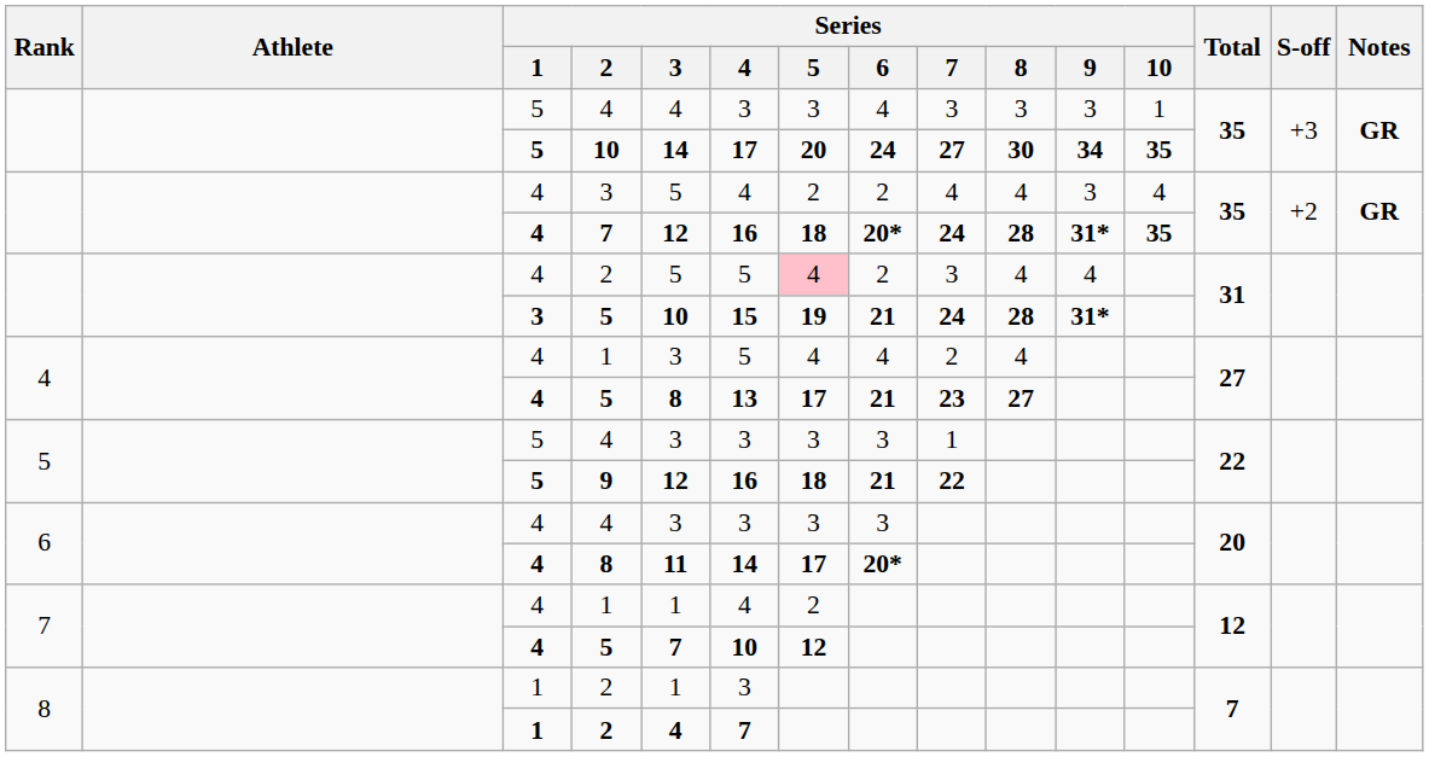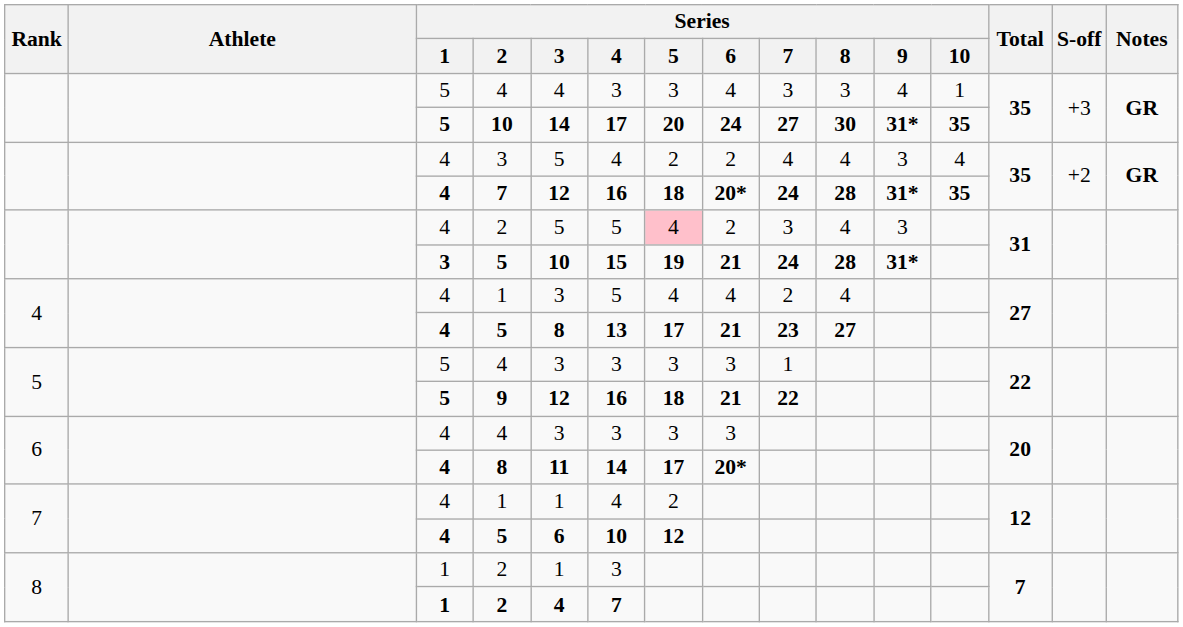row 3 | Series / 9: 3 -> 4
row 4 | Series / 9: 34 -> 31*
row 7 | Series / 9: 4 -> 3
row 16 | Series / 3: 7 -> 6
